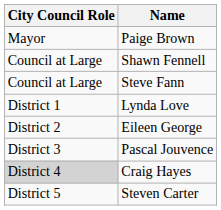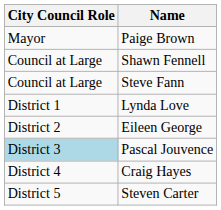Pascal Jouvence | City Council Role: no background -> lightblue background
Craig Hayes | City Council Role: lightgrey background -> no background
